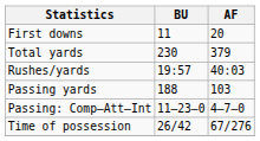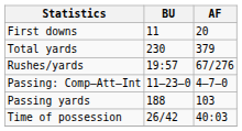Rushes/yards | AF: 40:03 -> 67/276
rows swapped: Passing yards <-> Passing: Comp–Att–Int
Time of possession | AF: 67/276 -> 40:03
